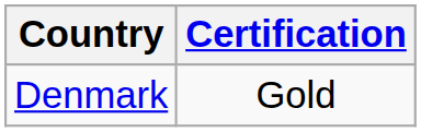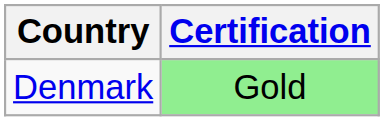Denmark | Certification: no background -> lightgreen background
